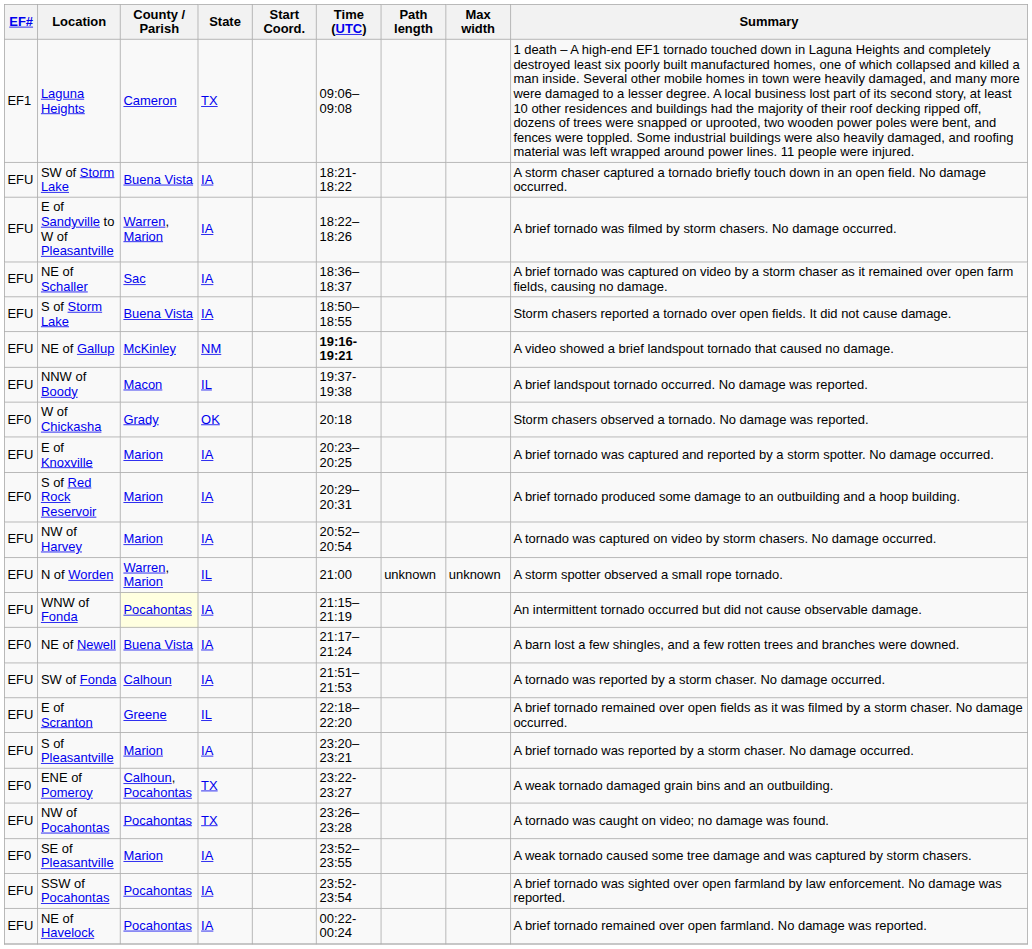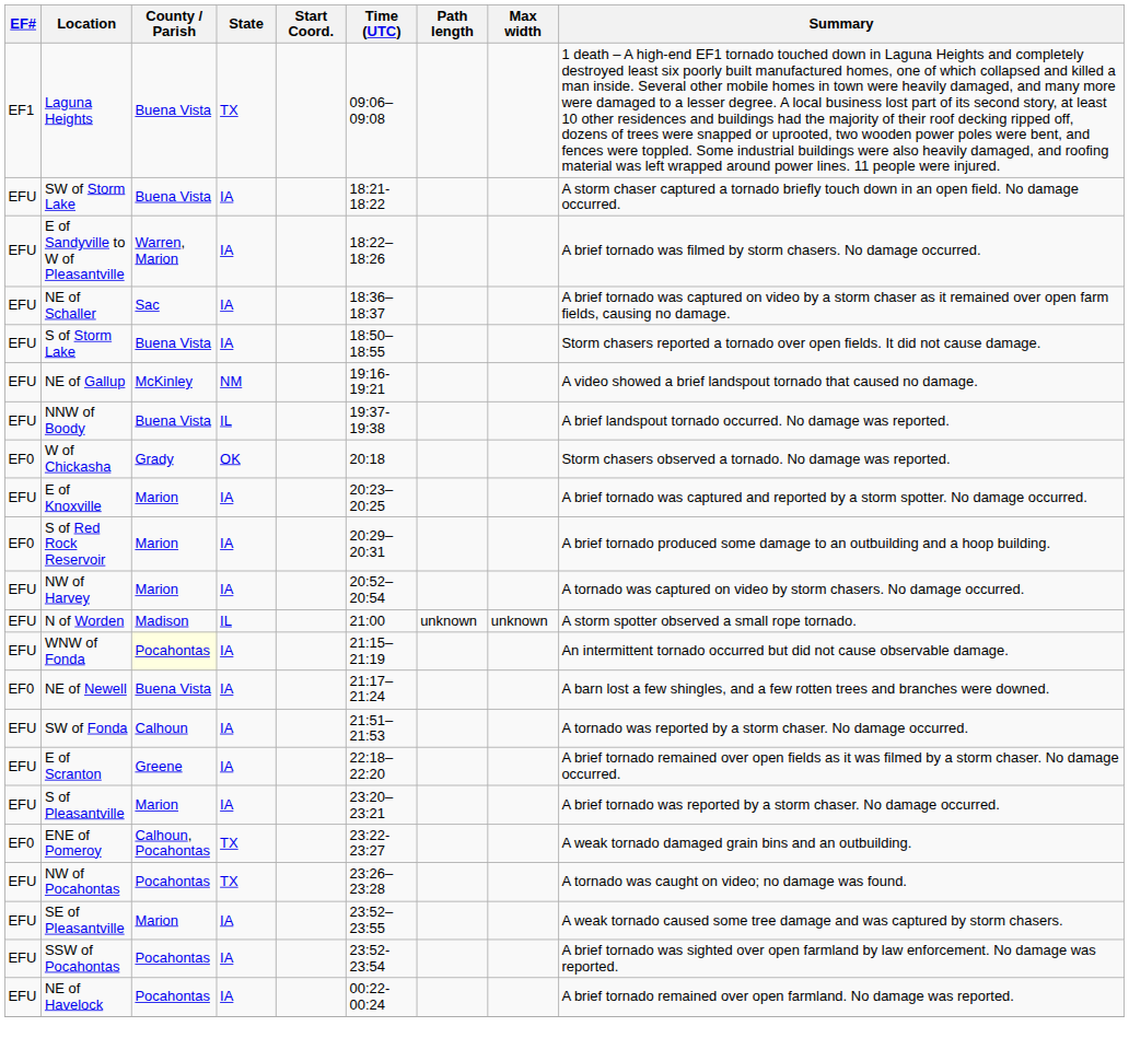Laguna Heights | County / Parish: Cameron -> Buena Vista
NE of Gallup | Time (UTC): bold -> normal
NNW of Boody | County / Parish: Macon -> Buena Vista
N of Worden | County / Parish: Warren, Marion -> Madison
E of Scranton | State: IL -> IA
SE of Pleasantville | EF#: EF0 -> EFU
